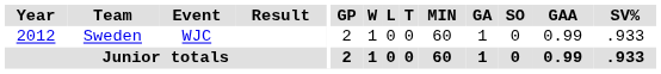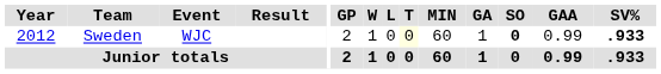Sweden | T: no background -> lightyellow background
Sweden | SO: normal -> bold
Sweden | SV%: normal -> bold
